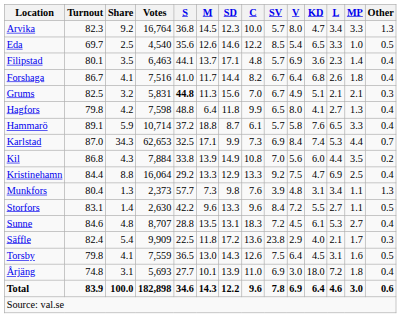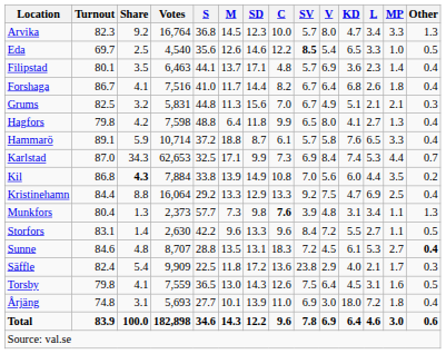Eda | SV: normal -> bold
Grums | S: bold -> normal
Kil | Share: normal -> bold
Munkfors | C: normal -> bold
Sunne | Other: normal -> bold
